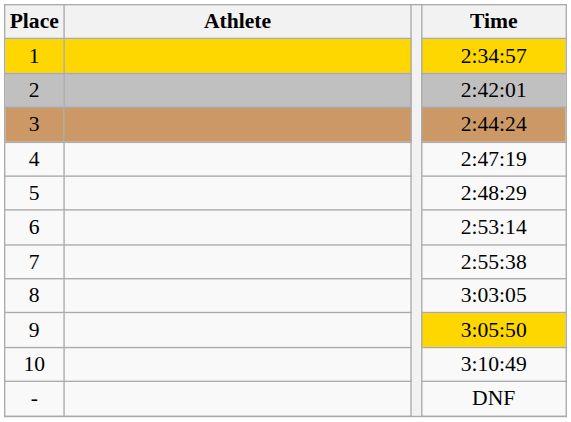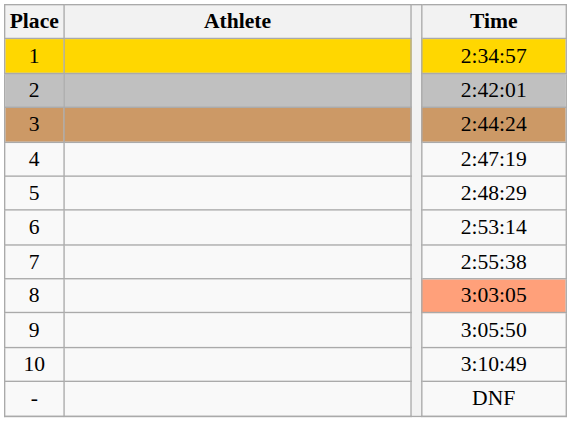8 | Time: no background -> lightsalmon background
9 | Time: gold background -> no background
